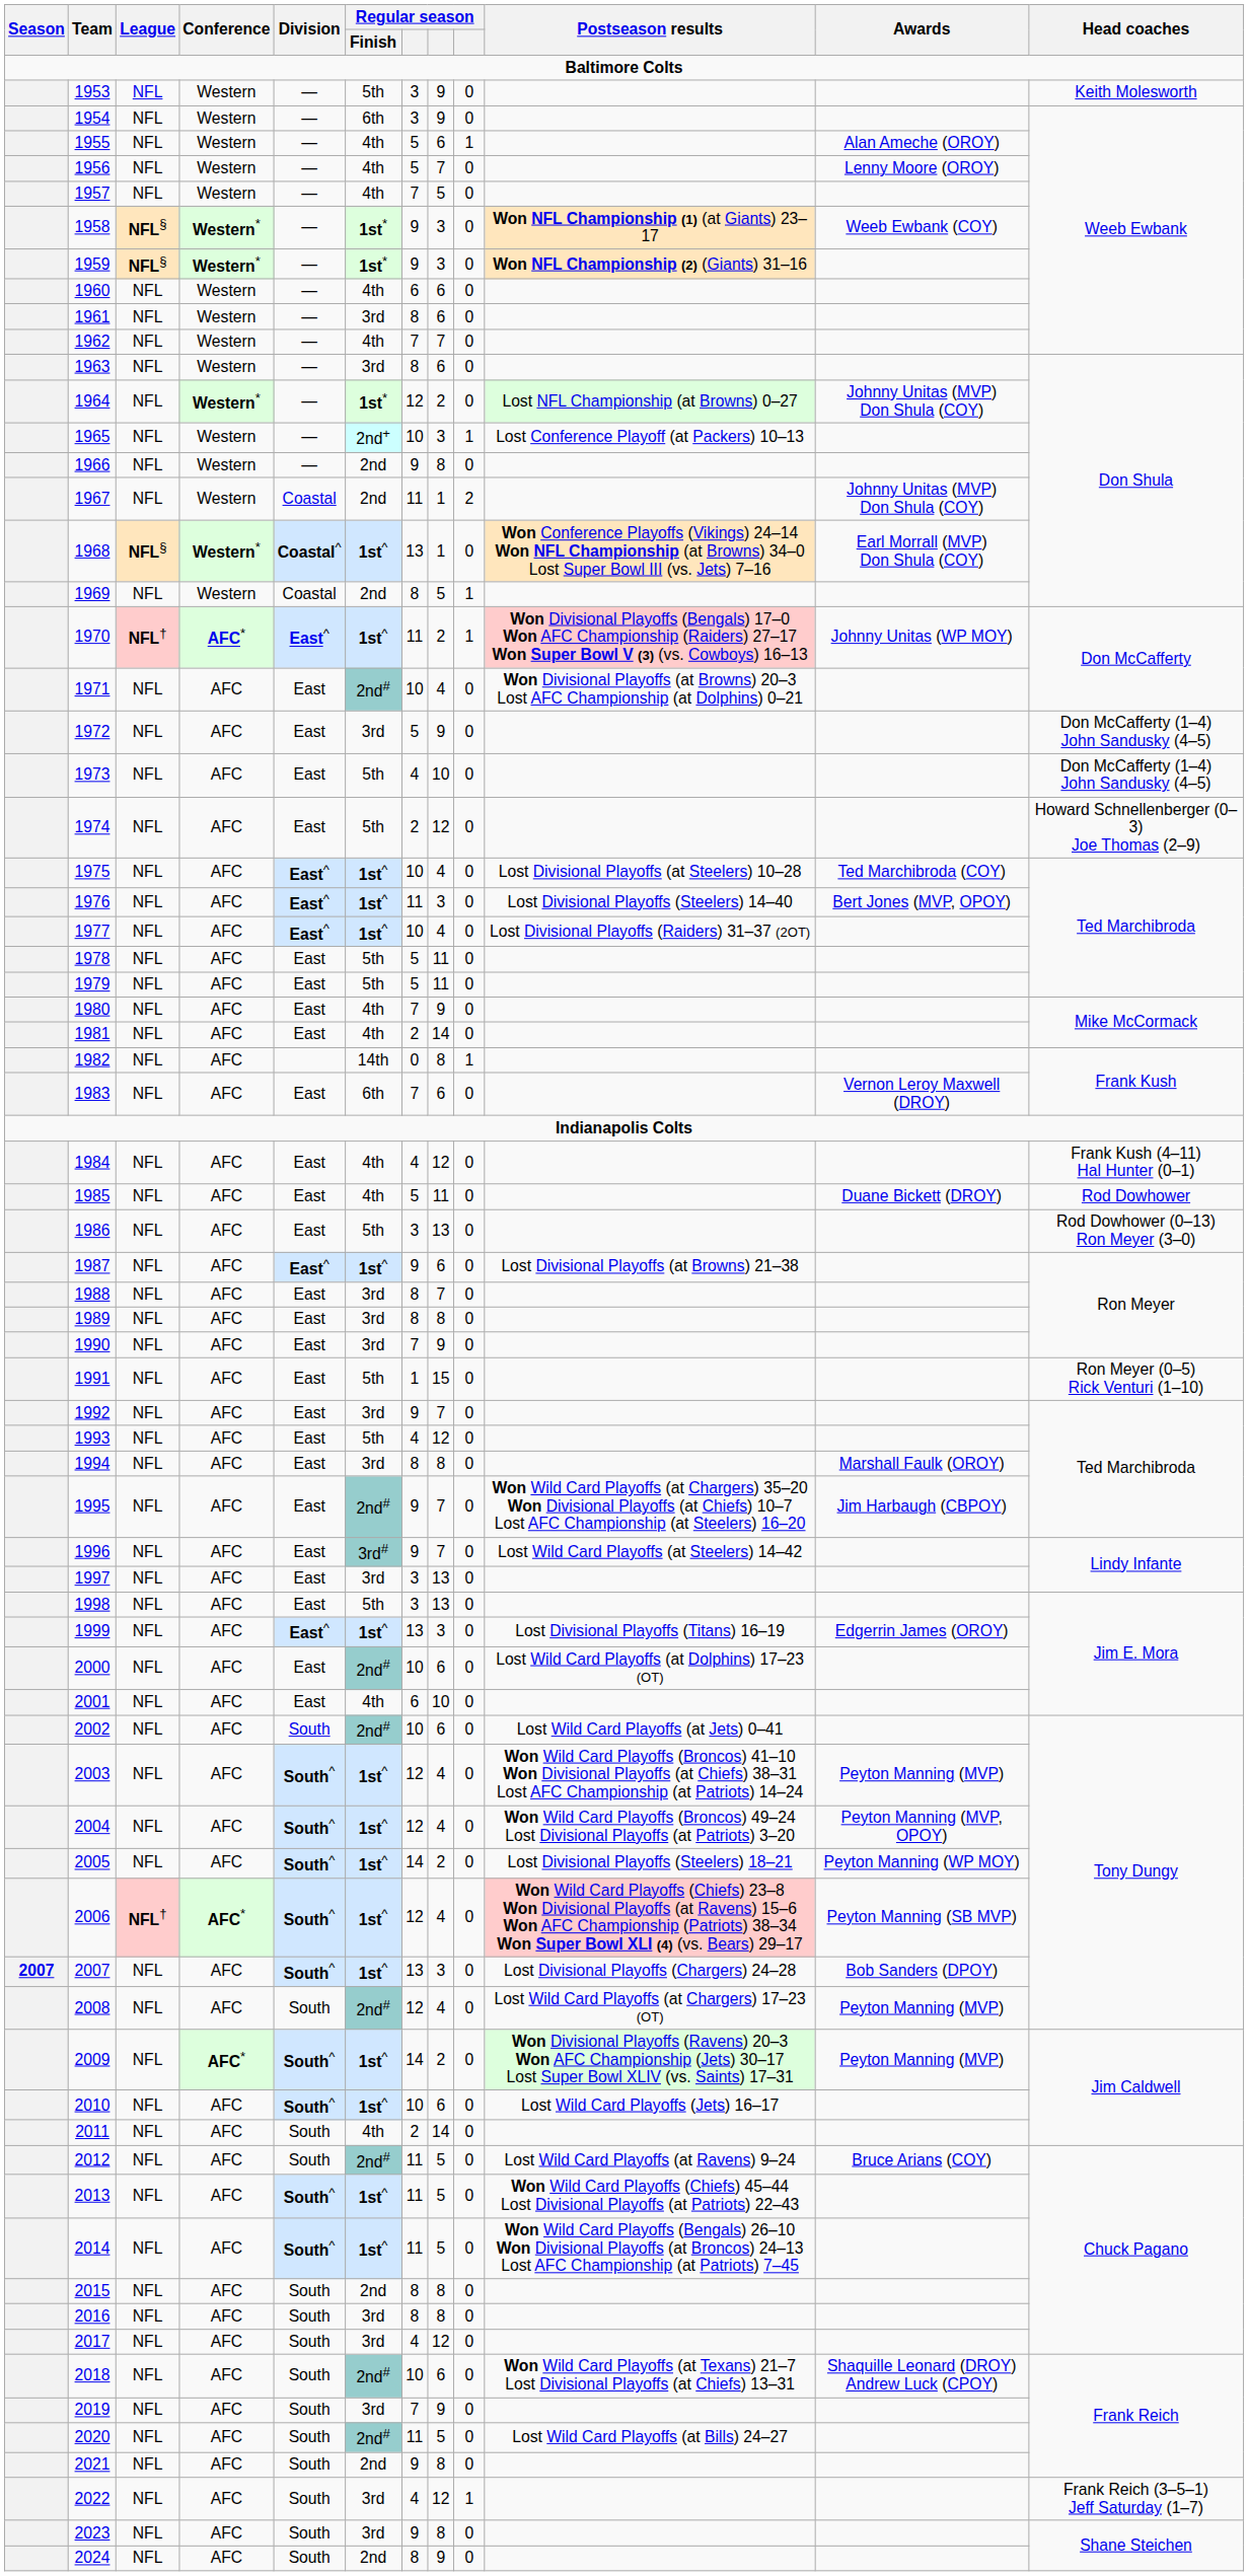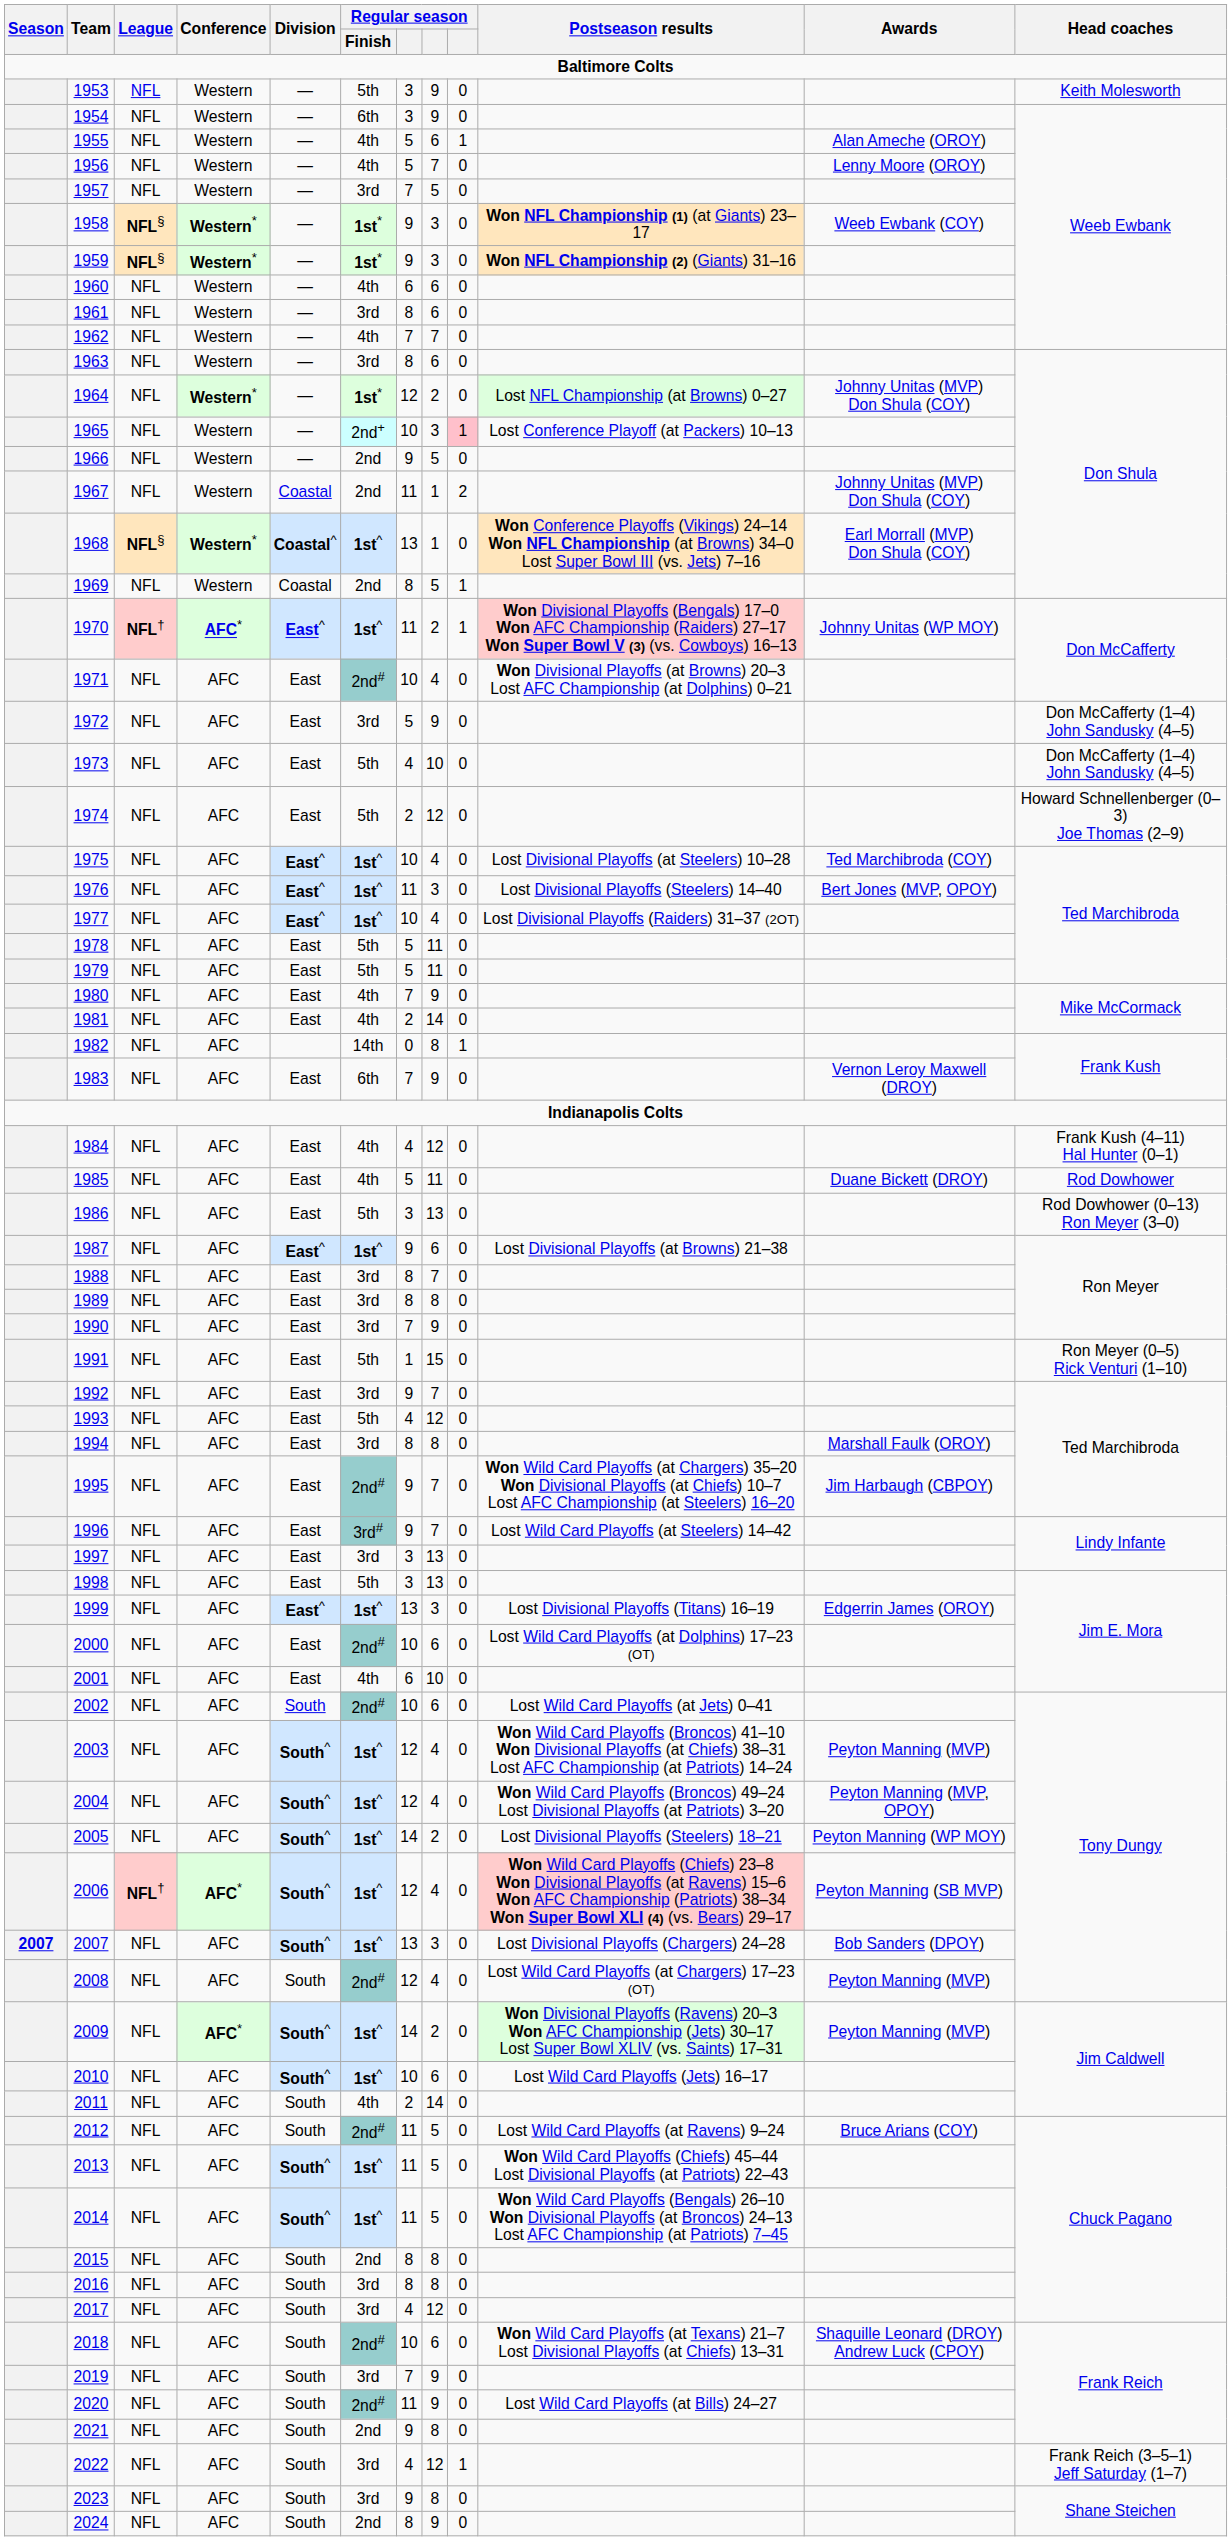1957 | Regular season / Finish: 4th -> 3rd
1965 | column 9: no background -> pink background
1966 | column 8: 8 -> 5
1983 | column 8: 6 -> 9
2020 | column 8: 5 -> 9
